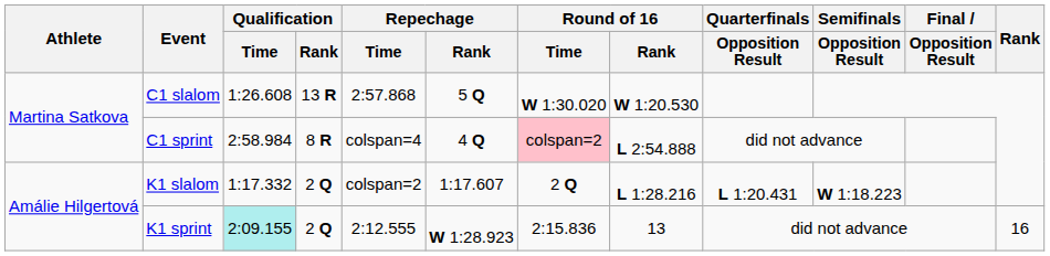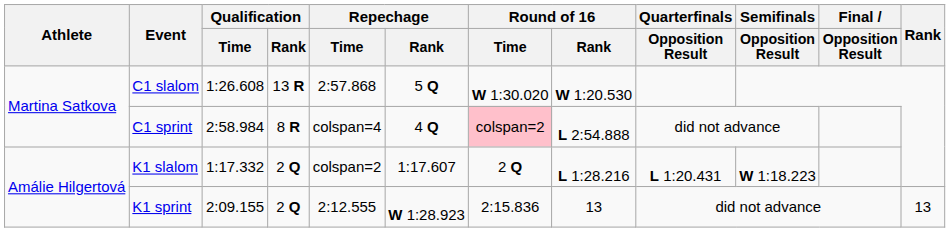K1 sprint | Qualification / Time: paleturquoise background -> no background
K1 sprint | Rank: 16 -> 13
